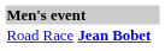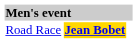Road Race | column 2: no background -> gold background
